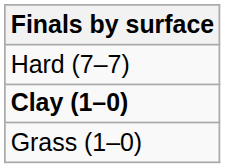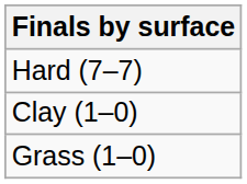row 3 | column 1: bold -> normal
